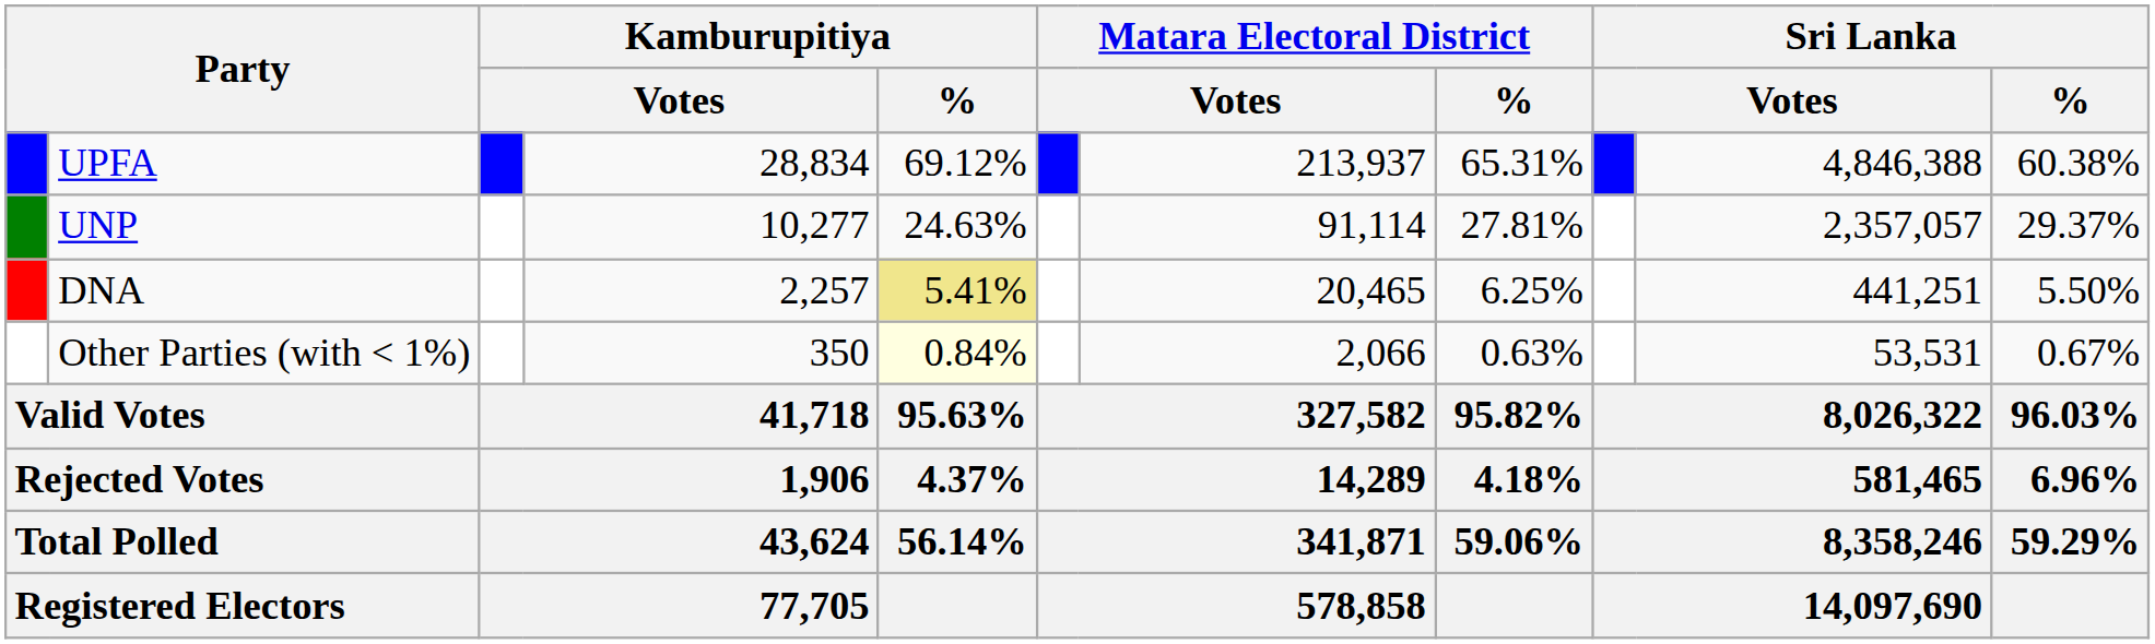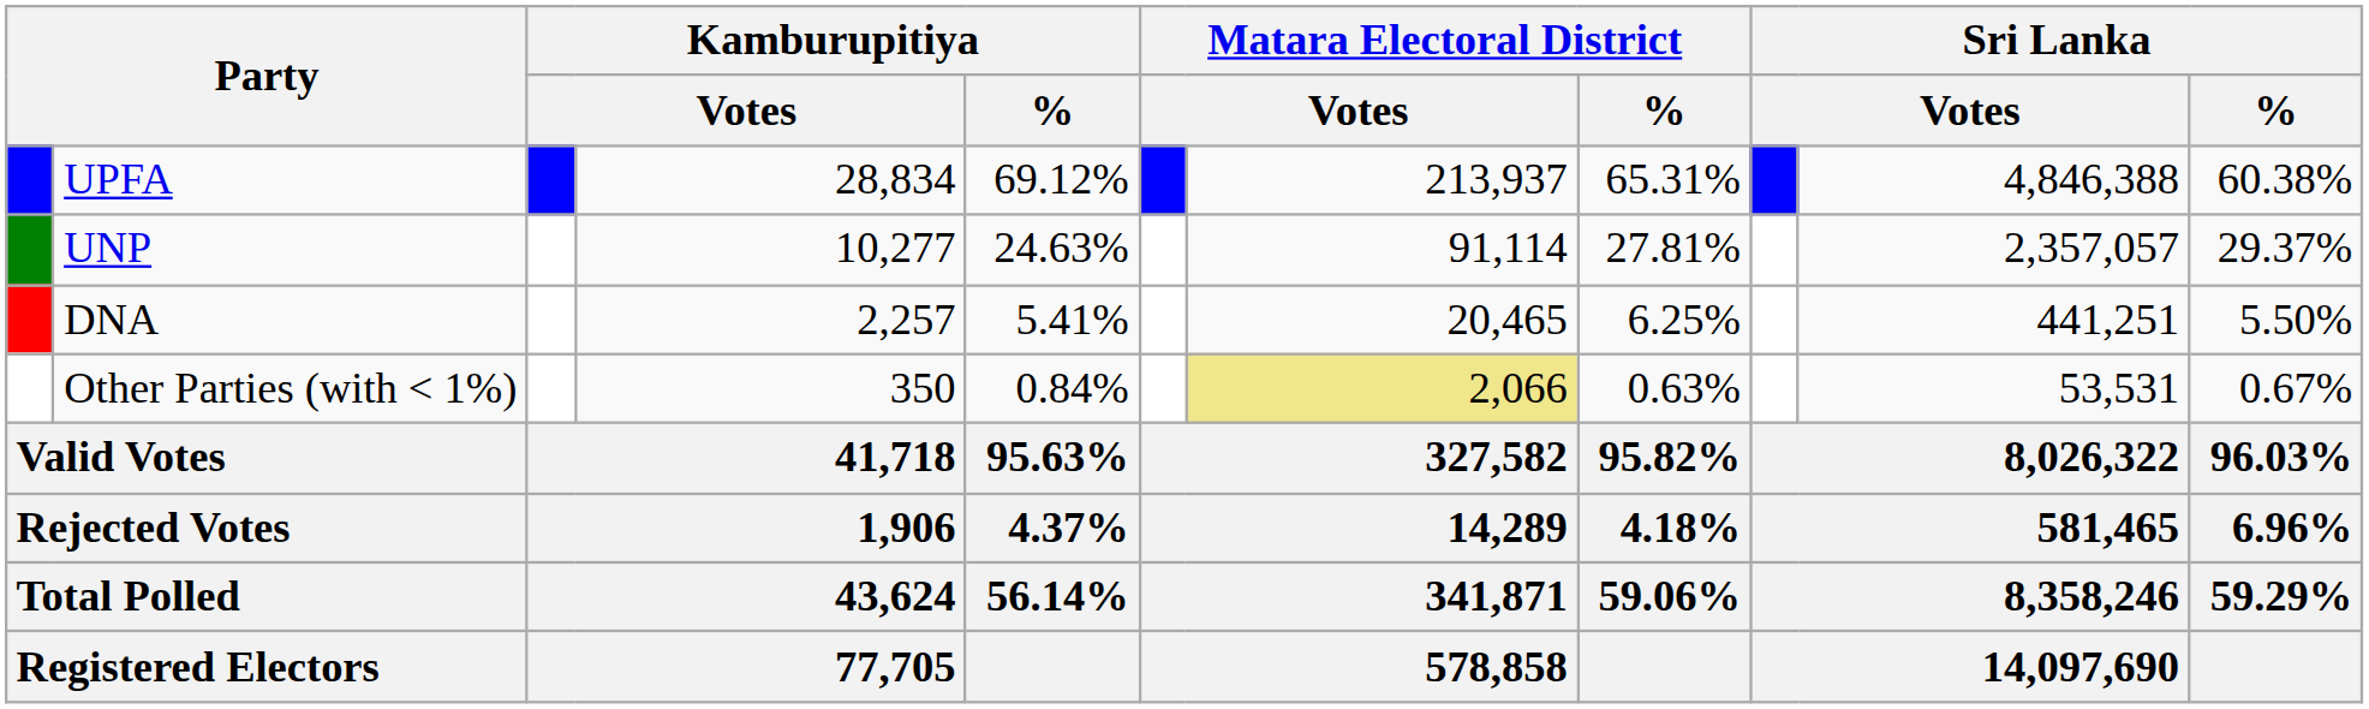DNA | Kamburupitiya / %: khaki background -> no background
Other Parties (with < 1%) | Kamburupitiya / %: lightyellow background -> no background
Other Parties (with < 1%) | column 7: no background -> khaki background
